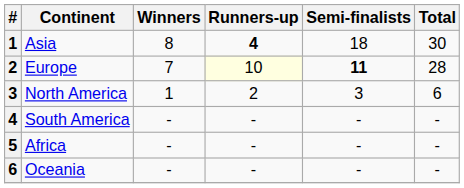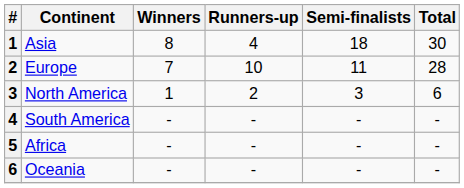Asia | Runners-up: bold -> normal
Europe | Runners-up: lightyellow background -> no background
Europe | Semi-finalists: bold -> normal
